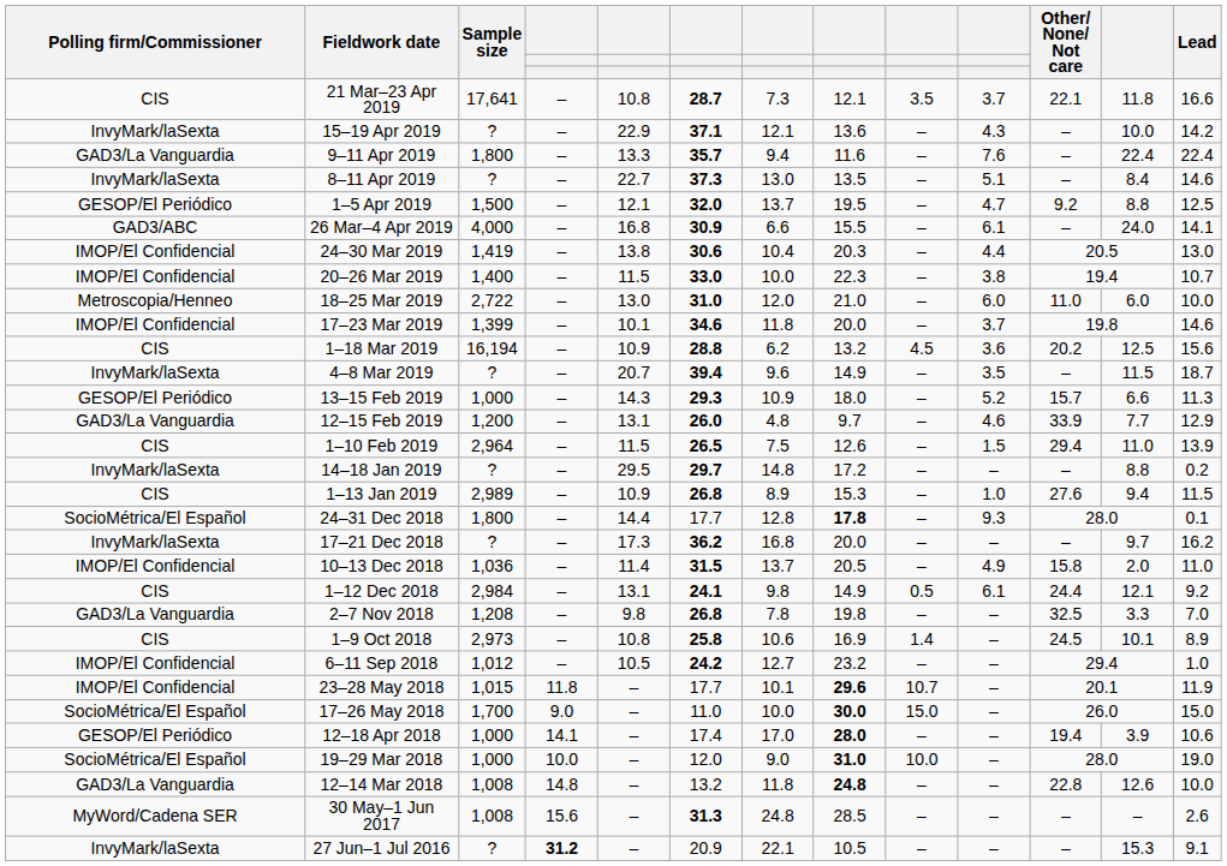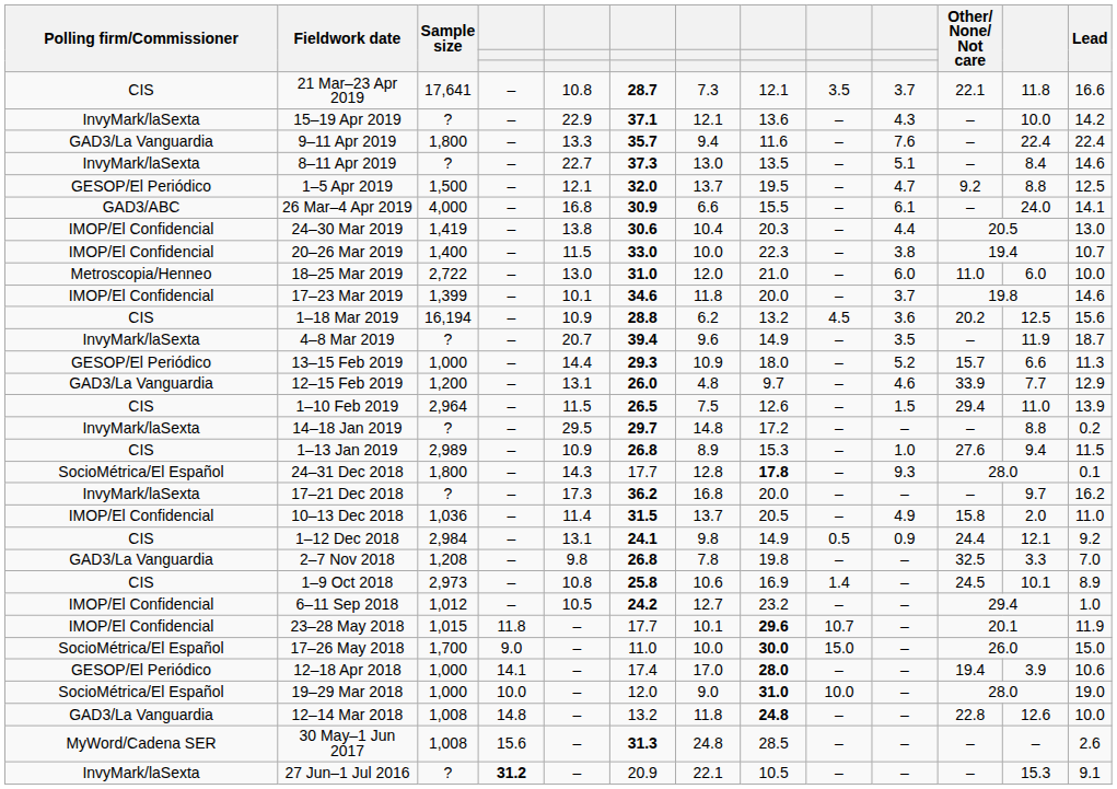4–8 Mar 2019 | column 12: 11.5 -> 11.9
13–15 Feb 2019 | column 5: 14.3 -> 14.4
24–31 Dec 2018 | column 5: 14.4 -> 14.3
1–12 Dec 2018 | column 10: 6.1 -> 0.9
